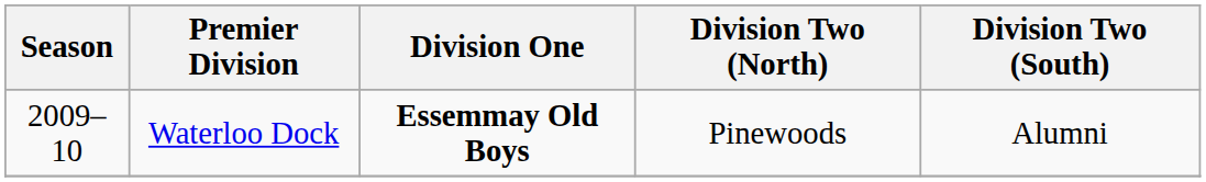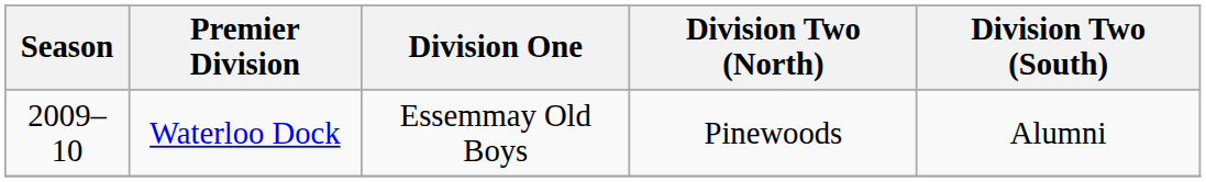Waterloo Dock | Division One: bold -> normal
